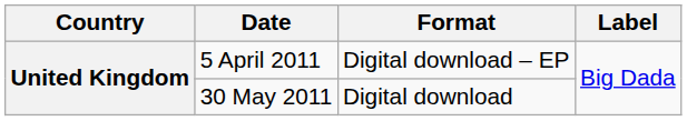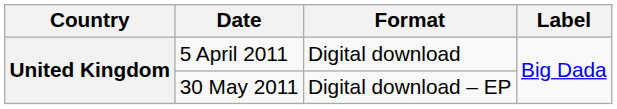5 April 2011 | Format: Digital download – EP -> Digital download
30 May 2011 | Format: Digital download -> Digital download – EP
